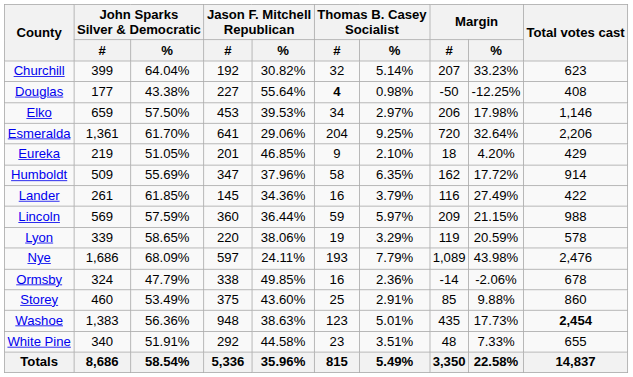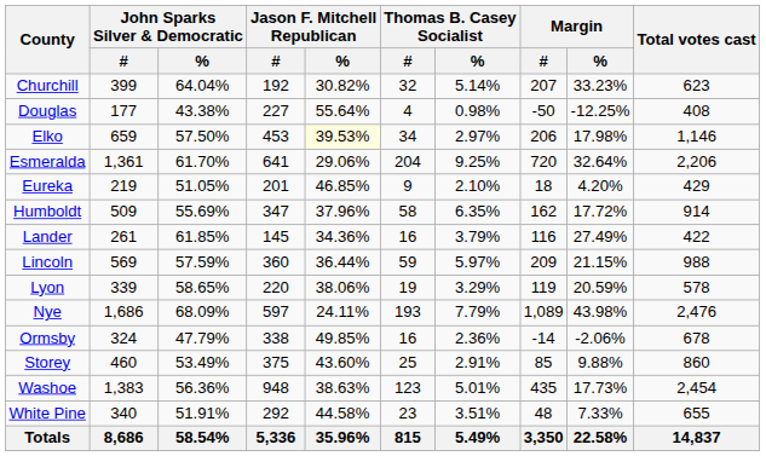Douglas | Thomas B. Casey Socialist / #: bold -> normal
Elko | Jason F. Mitchell Republican / %: no background -> lightyellow background
Washoe | Total votes cast: bold -> normal
